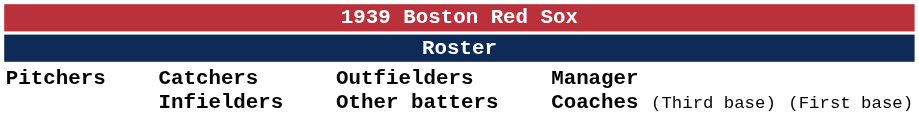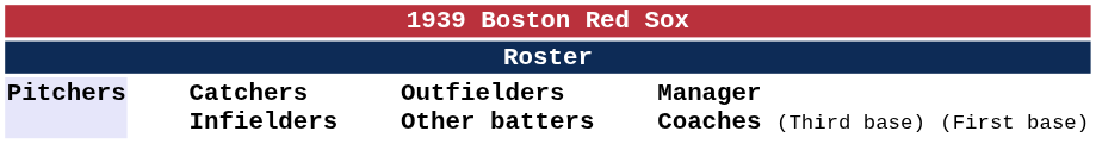Pitchers | column 1: no background -> lavender background
